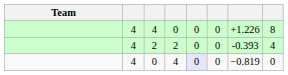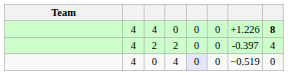row 2 | column 8: normal -> bold
row 3 | column 7: -0.393 -> -0.397
row 4 | column 7: −0.819 -> −0.519
